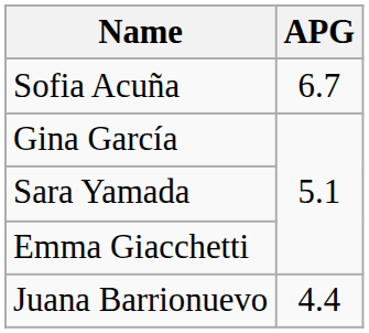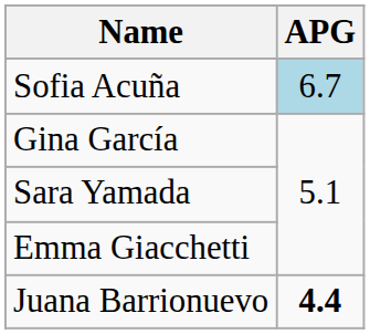Sofia Acuña | APG: no background -> lightblue background
Juana Barrionuevo | APG: normal -> bold
